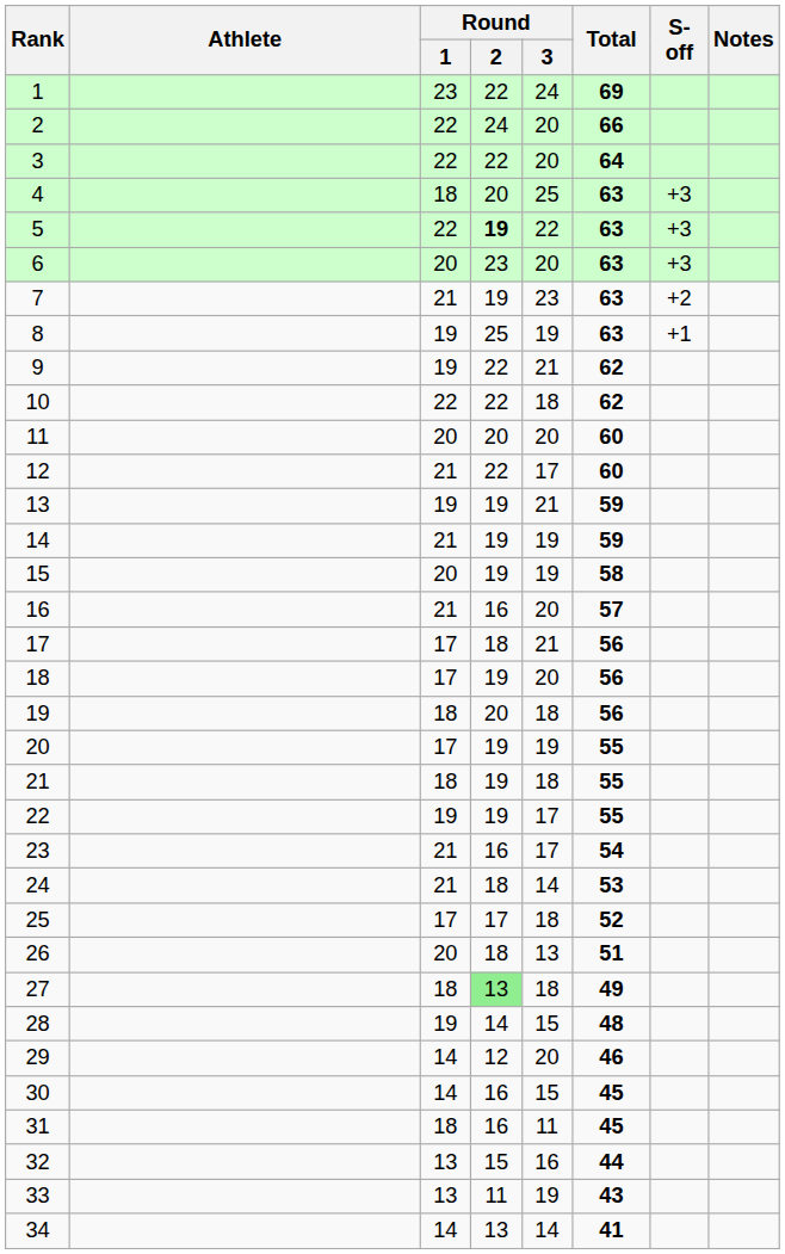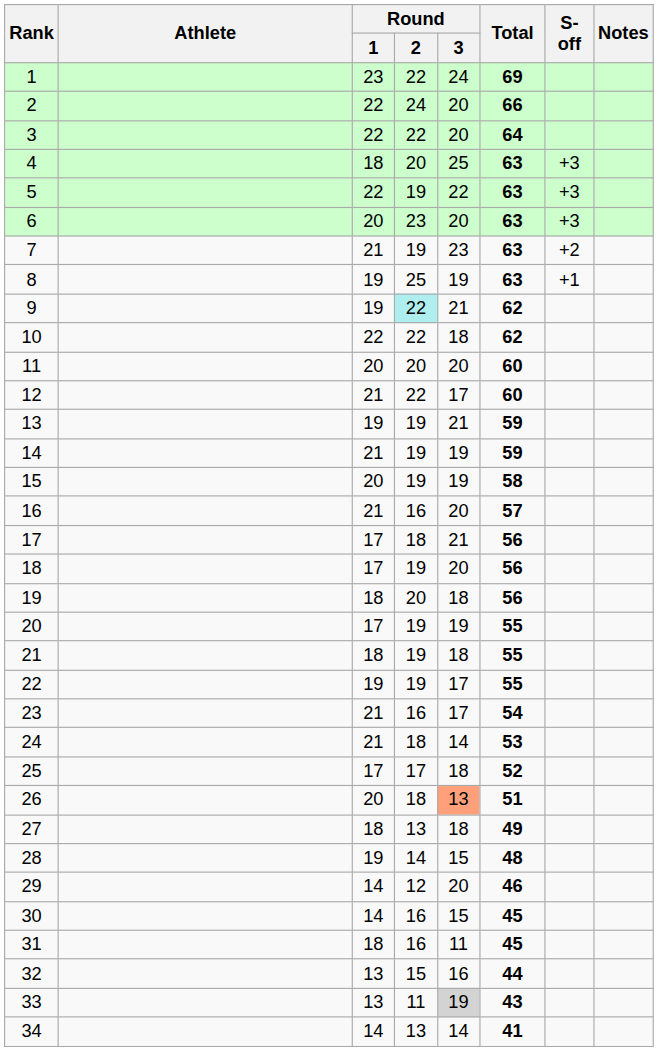5 | Round / 2: bold -> normal
9 | Round / 2: no background -> paleturquoise background
26 | Round / 3: no background -> lightsalmon background
27 | Round / 2: lightgreen background -> no background
33 | Round / 3: no background -> lightgrey background
